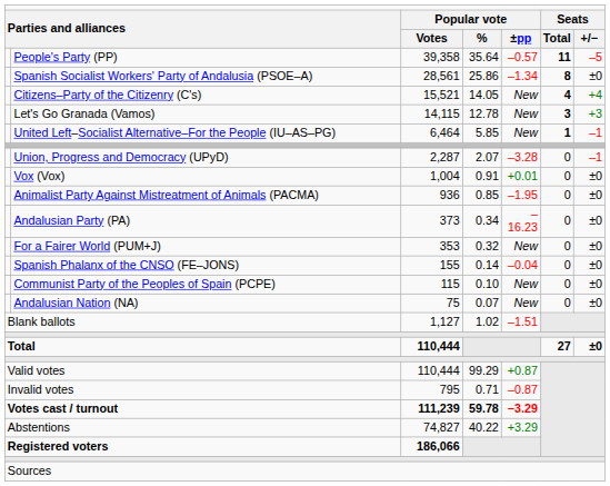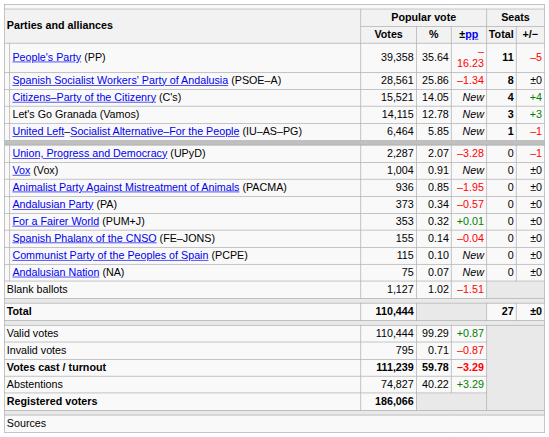People's Party (PP) | column 5: –0.57 -> –16.23
Vox (Vox) | column 5: +0.01 -> New
Andalusian Party (PA) | column 5: –16.23 -> –0.57
For a Fairer World (PUM+J) | column 5: New -> +0.01
